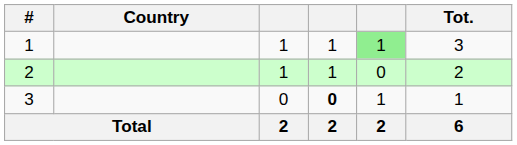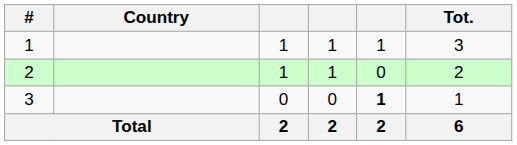row 2 | column 5: lightgreen background -> no background
row 4 | column 4: bold -> normal
row 4 | column 5: normal -> bold
